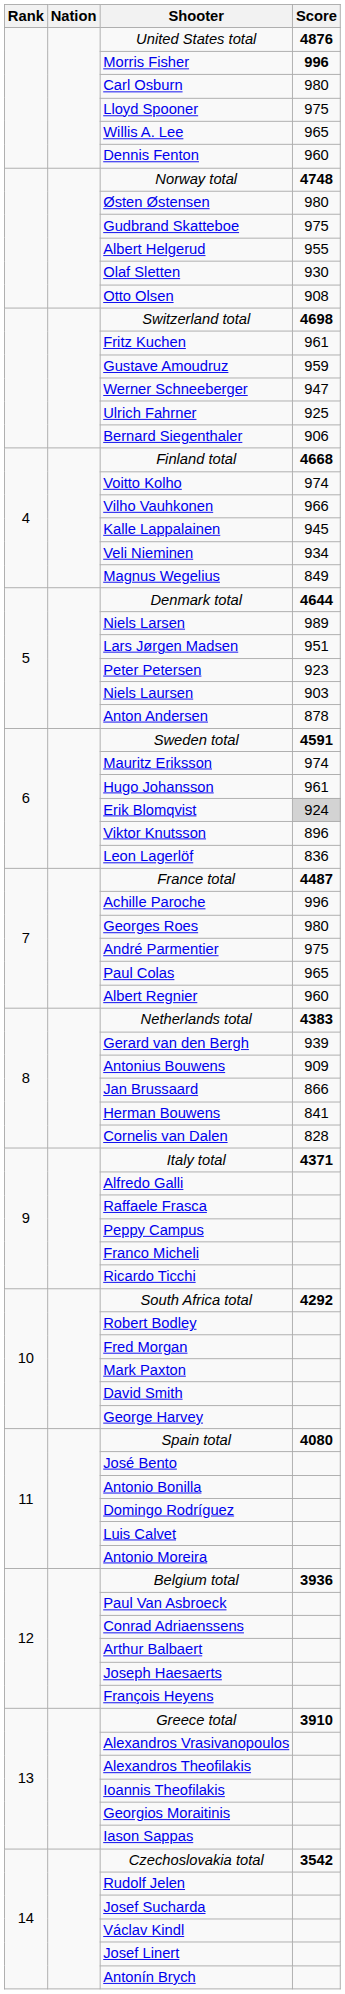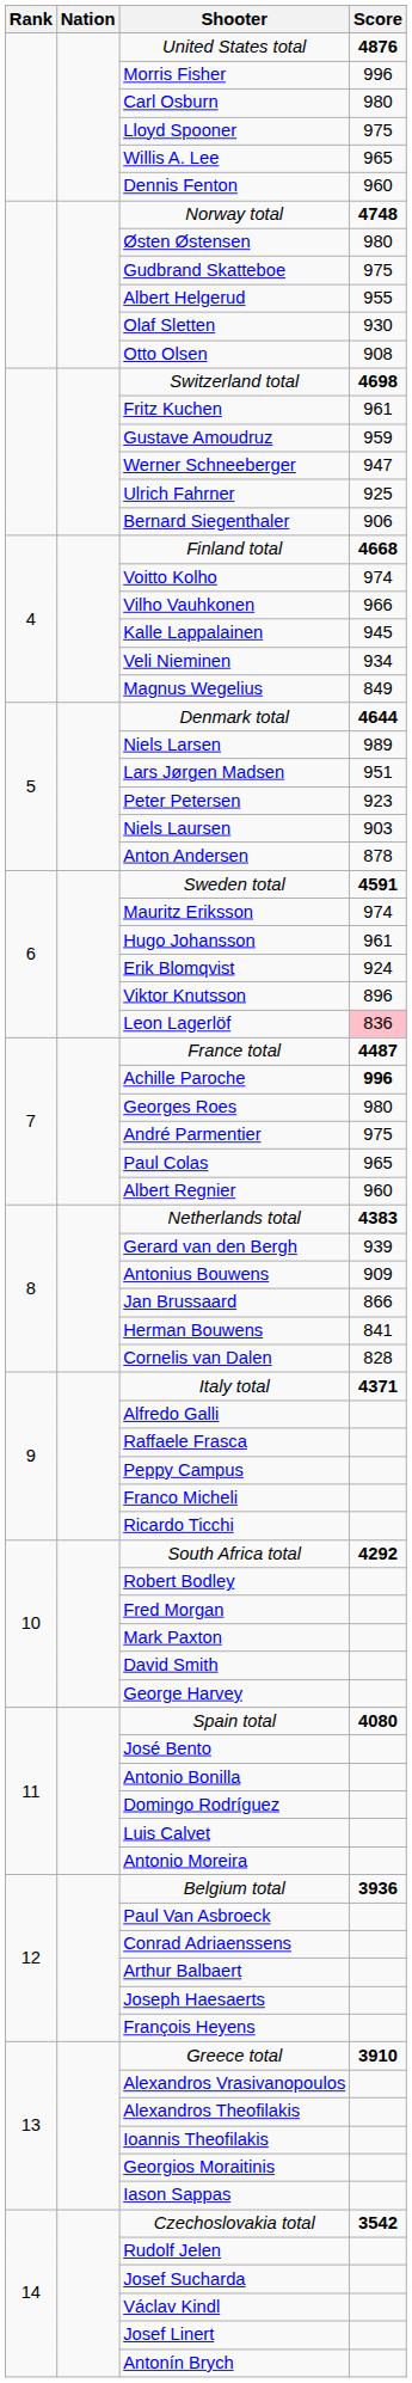Morris Fisher | Score: bold -> normal
Erik Blomqvist | Score: lightgrey background -> no background
Leon Lagerlöf | Score: no background -> pink background
Achille Paroche | Score: normal -> bold
